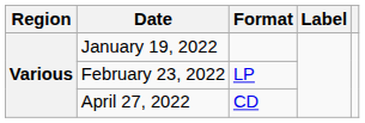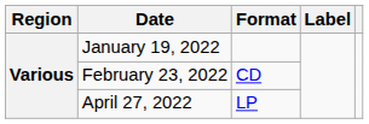February 23, 2022 | Format: LP -> CD
April 27, 2022 | Format: CD -> LP
